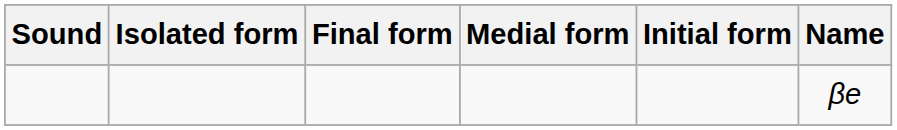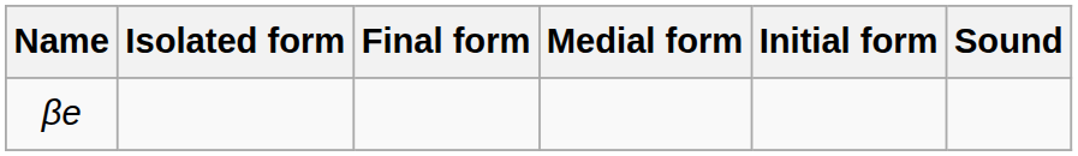columns swapped: Sound <-> Name
